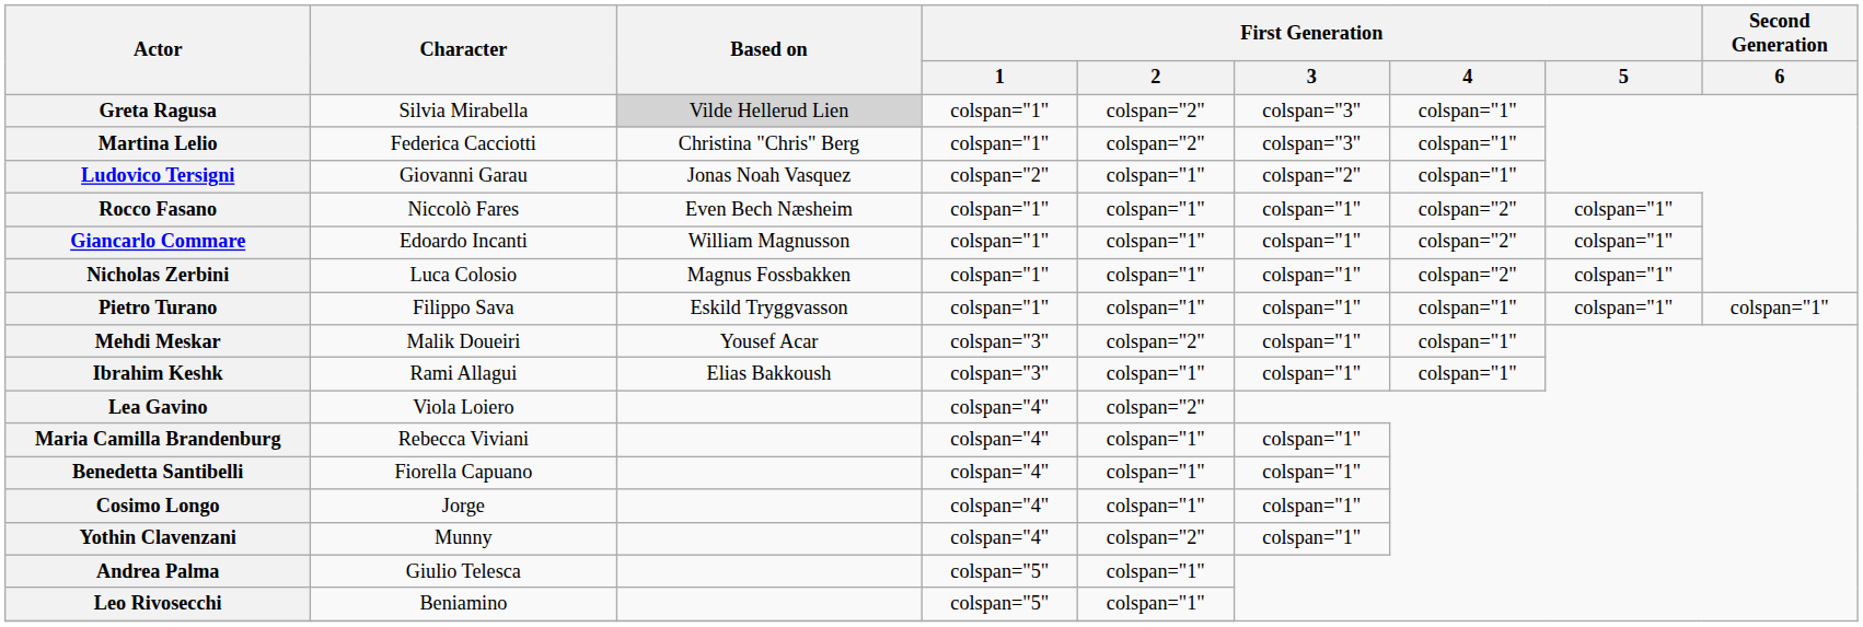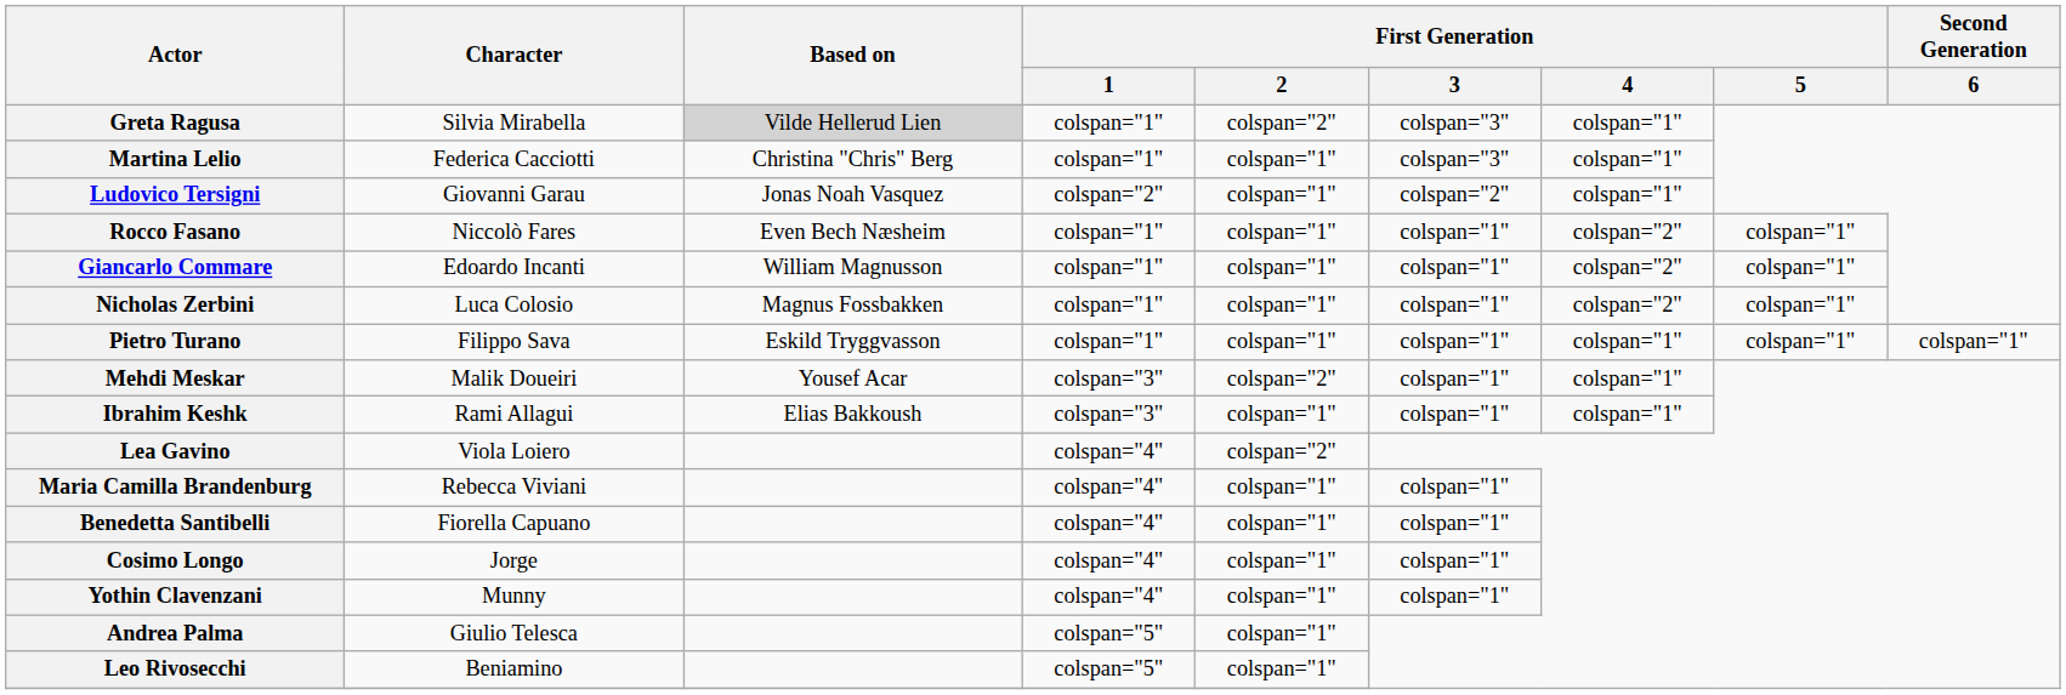Martina Lelio | First Generation / 2: colspan="2" -> colspan="1"
Yothin Clavenzani | First Generation / 2: colspan="2" -> colspan="1"
